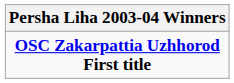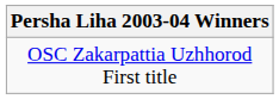row 2 | column 1: bold -> normal
